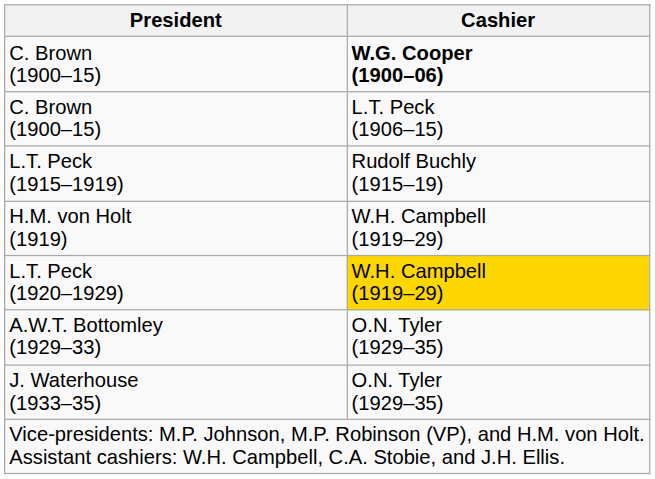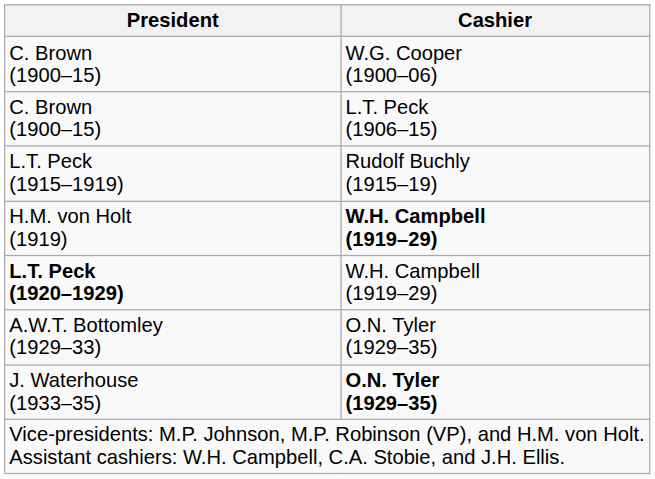row 2 | Cashier: bold -> normal
row 5 | Cashier: normal -> bold
row 6 | President: normal -> bold
row 6 | Cashier: gold background -> no background
row 8 | Cashier: normal -> bold
